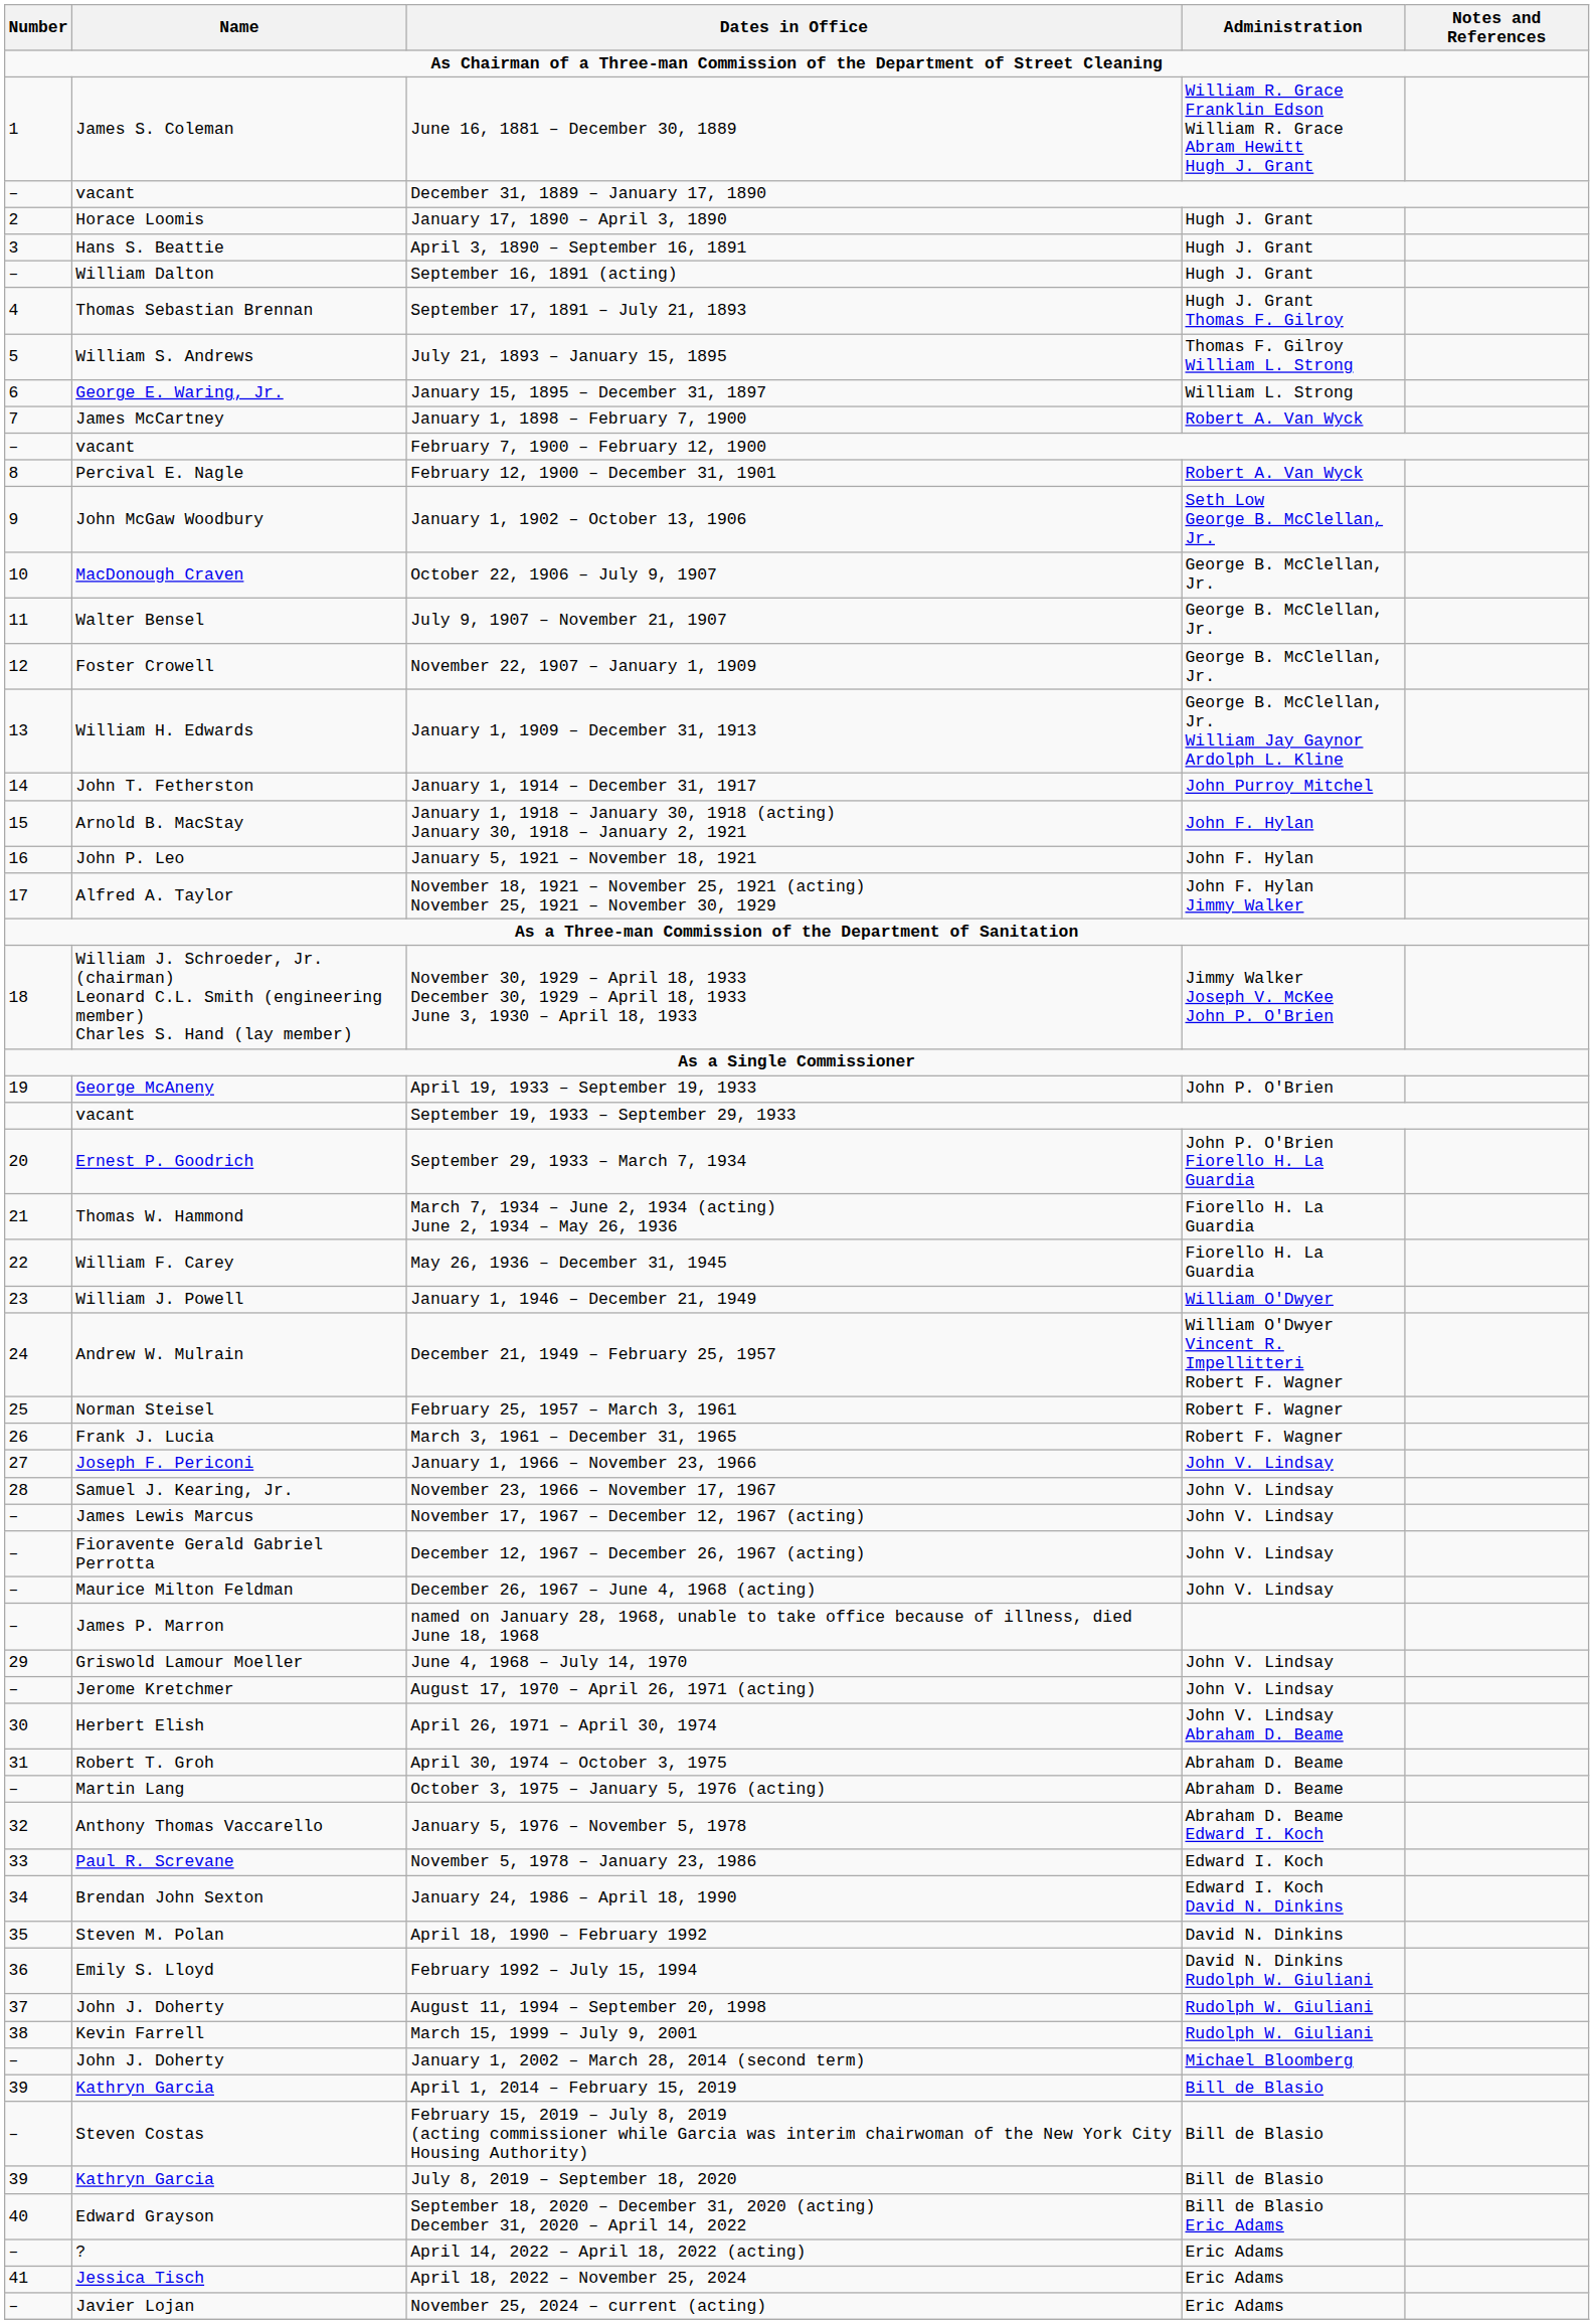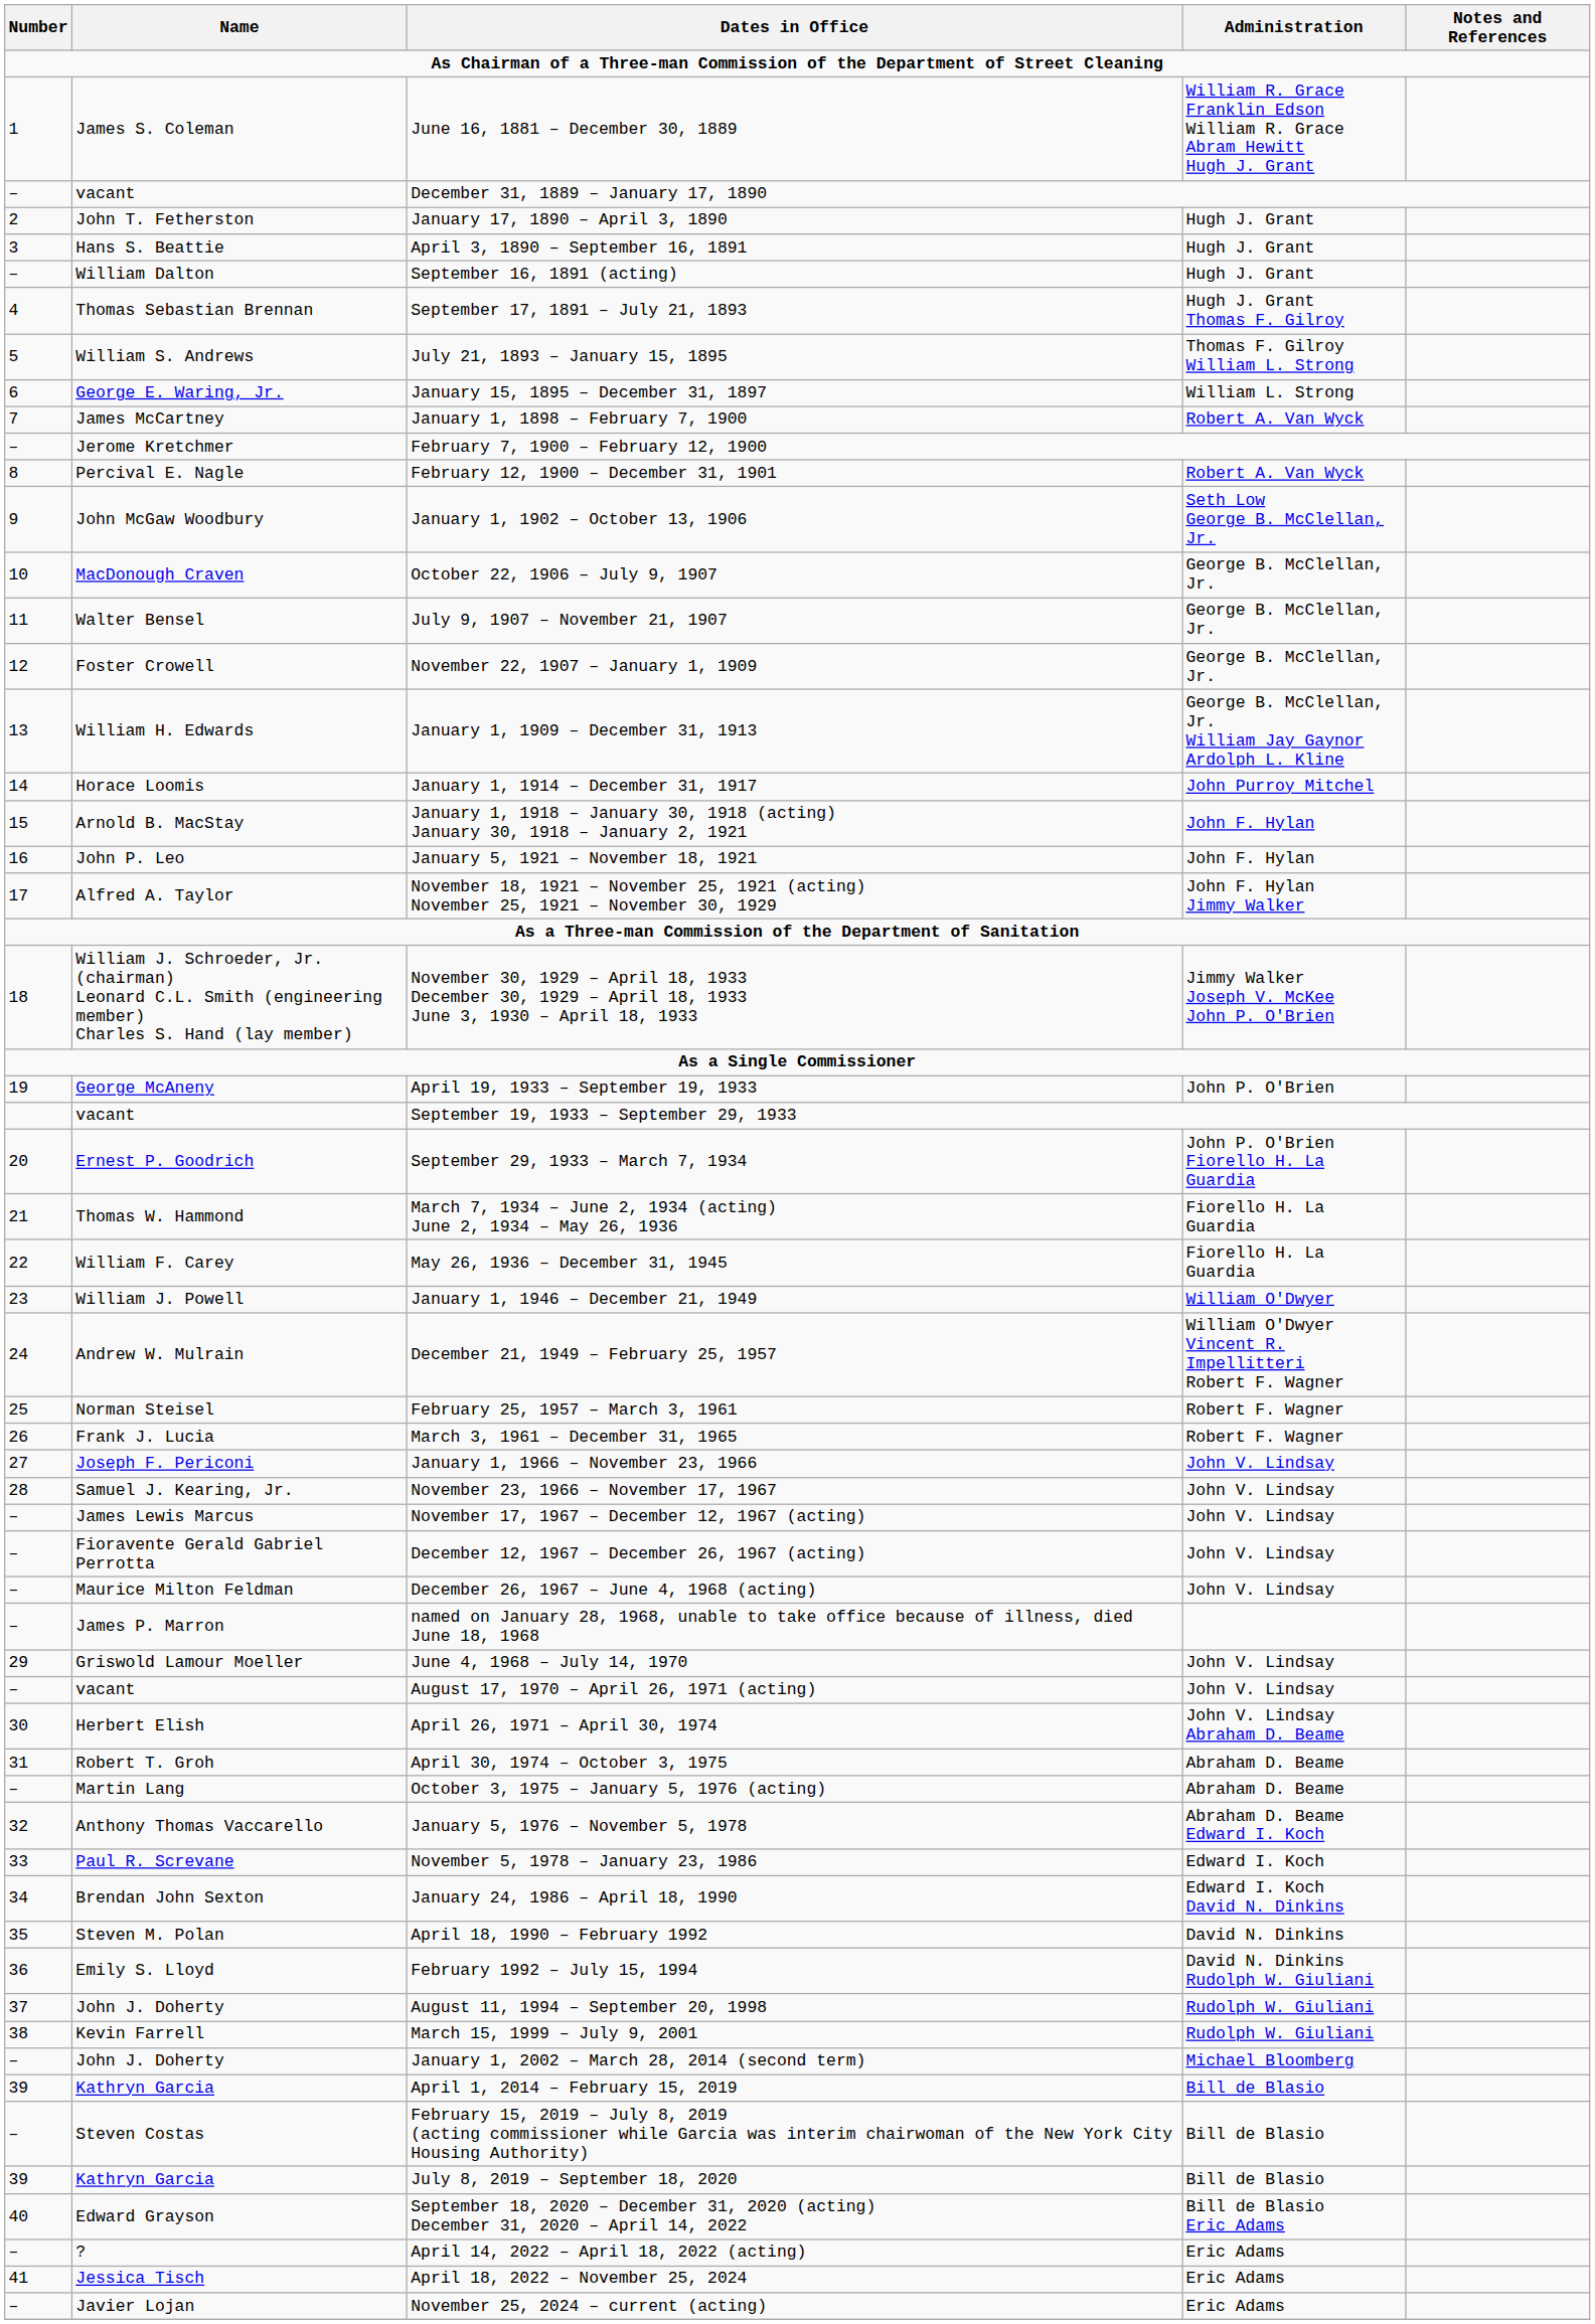January 17, 1890 – April 3, 1890 | Name: Horace Loomis -> John T. Fetherston
February 7, 1900 – February 12, 1900 | Name: vacant -> Jerome Kretchmer
January 1, 1914 – December 31, 1917 | Name: John T. Fetherston -> Horace Loomis
August 17, 1970 – April 26, 1971 (acting) | Name: Jerome Kretchmer -> vacant
